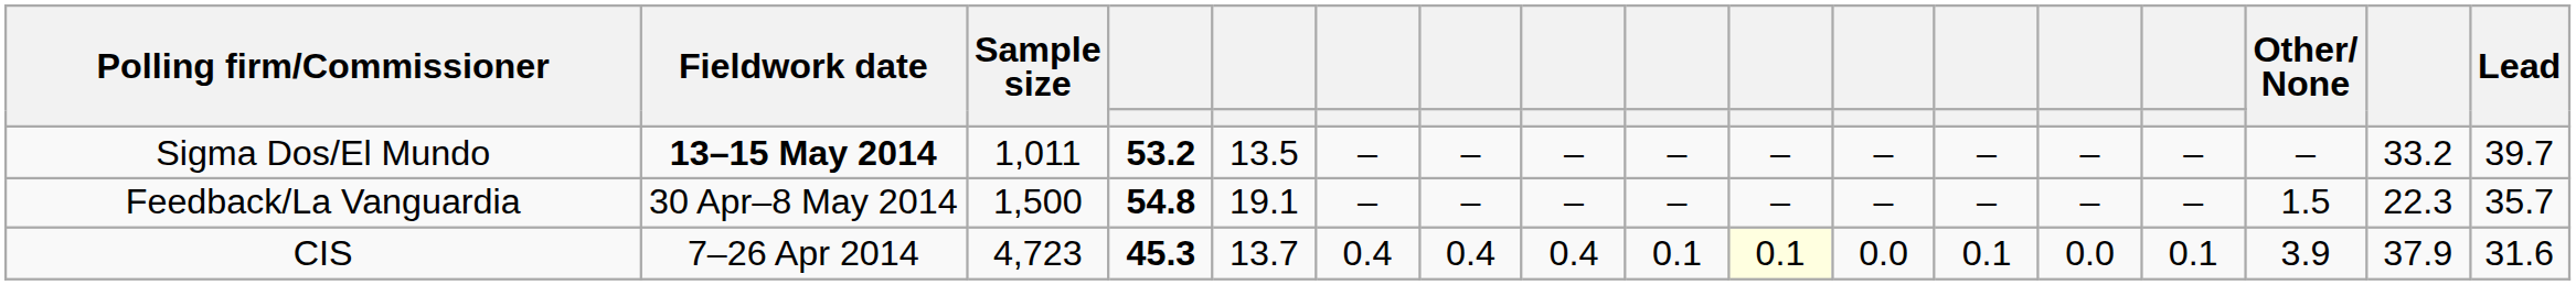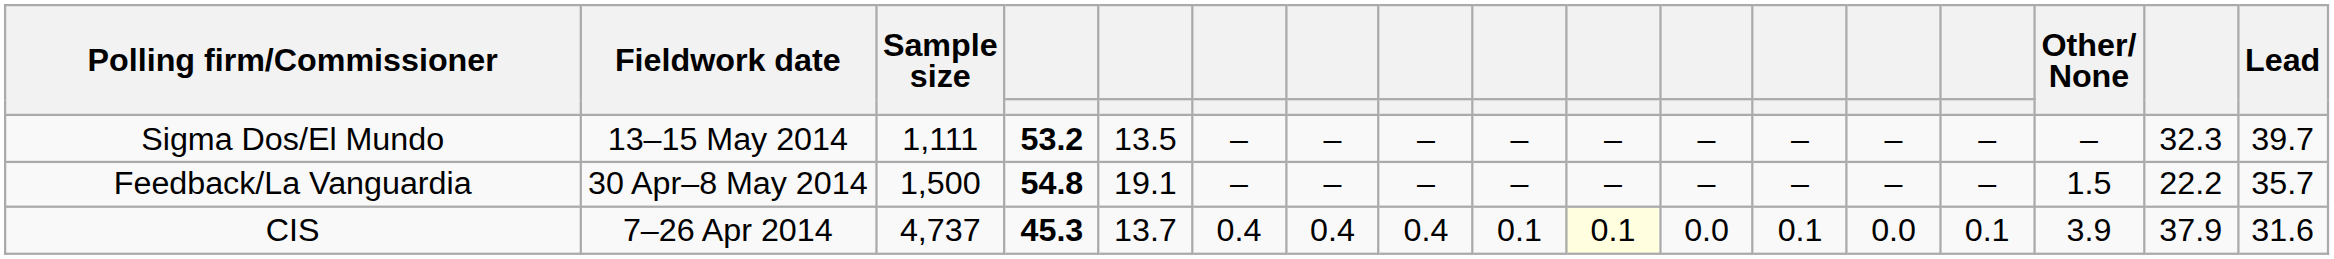Sigma Dos/El Mundo | Fieldwork date: bold -> normal
Sigma Dos/El Mundo | Sample size: 1,011 -> 1,111
Sigma Dos/El Mundo | column 16: 33.2 -> 32.3
Feedback/La Vanguardia | column 16: 22.3 -> 22.2
CIS | Sample size: 4,723 -> 4,737
